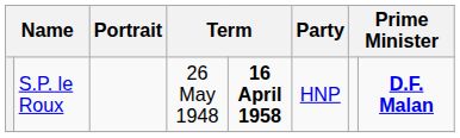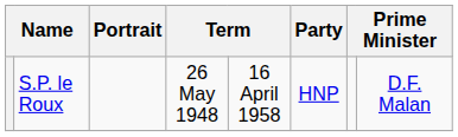S.P. le Roux | column 5: bold -> normal
S.P. le Roux | column 8: bold -> normal
